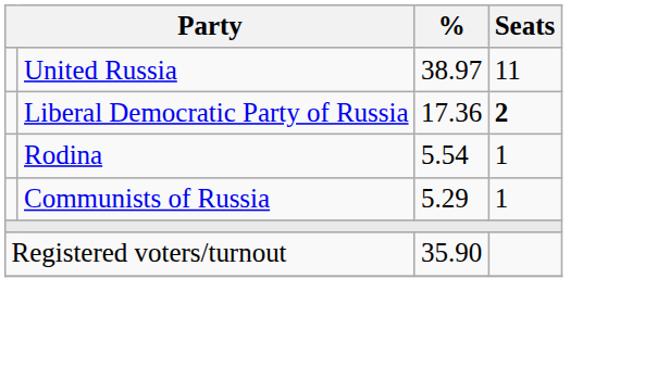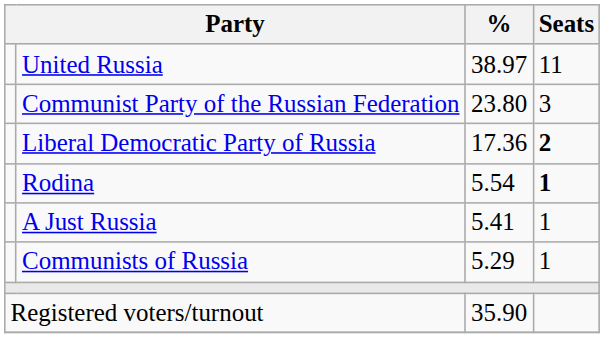+ row: Communist Party of the Russian Federation | 23.80 | 3
Rodina | Seats: normal -> bold
+ row: A Just Russia | 5.41 | 1
